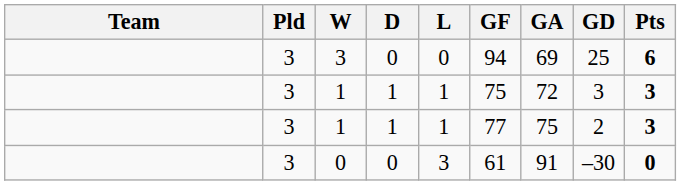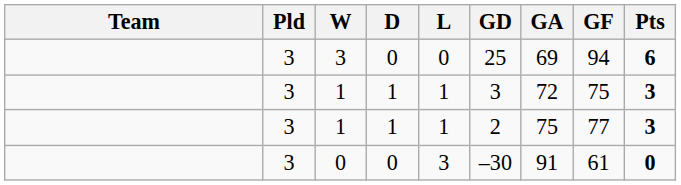columns swapped: GF <-> GD
